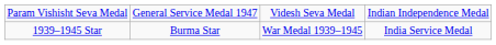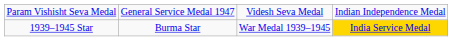1939–1945 Star | column 4: no background -> gold background
